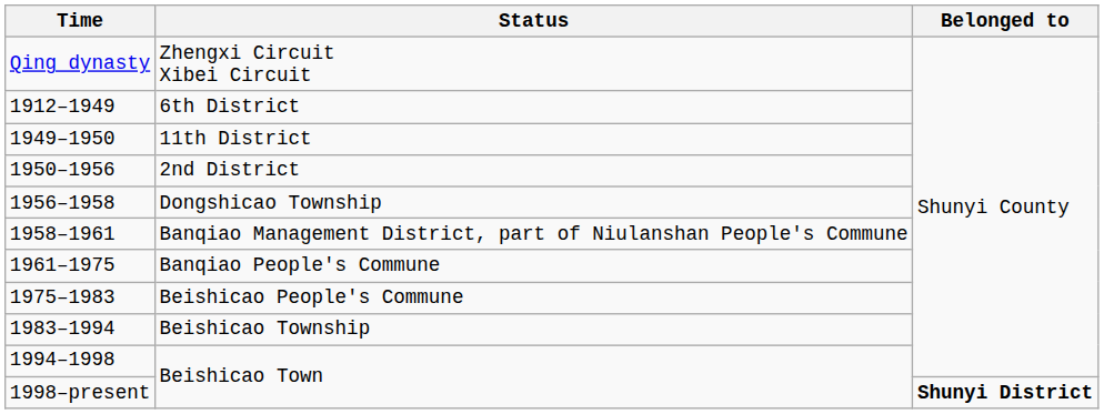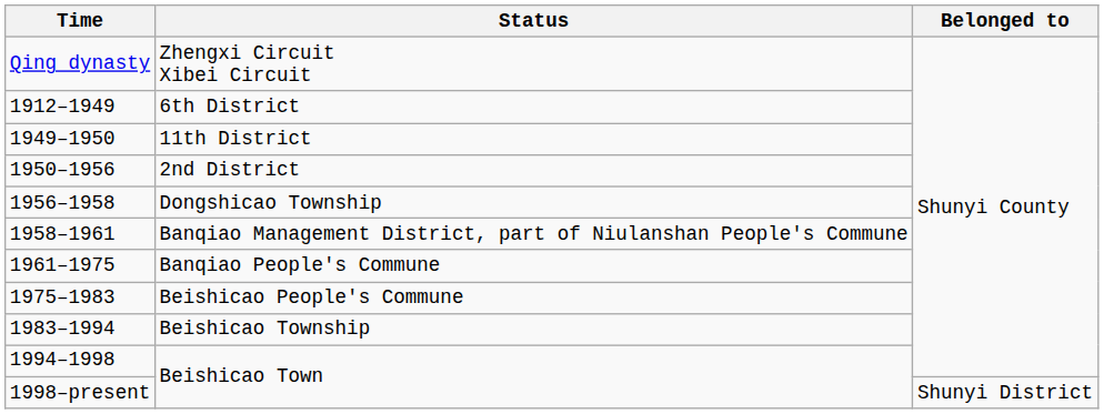1998–present / Beishicao Town | Belonged to: bold -> normal
